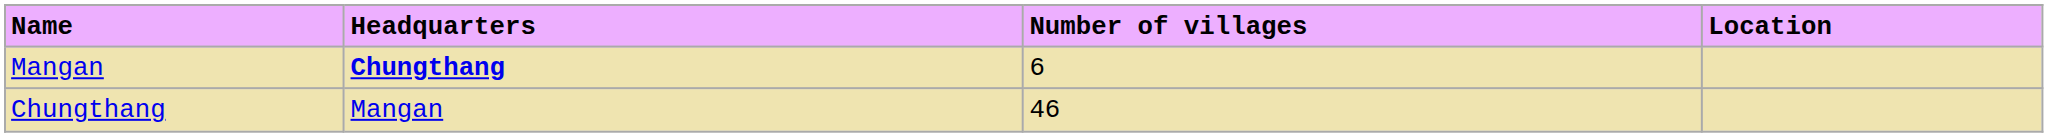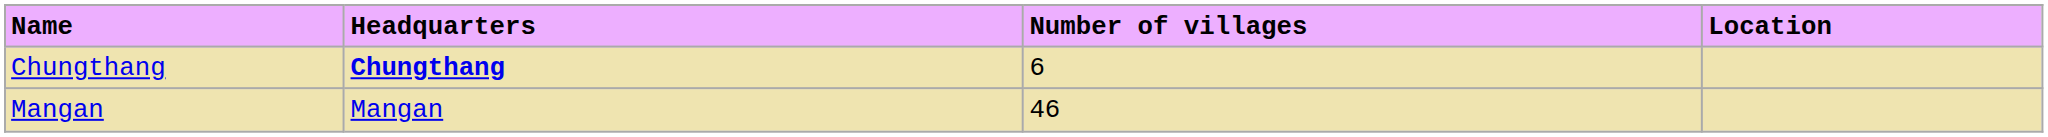row 2 | Name: Mangan -> Chungthang
row 3 | Name: Chungthang -> Mangan
